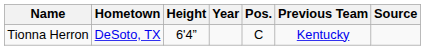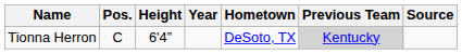columns swapped: Pos. <-> Hometown
Tionna Herron | Previous Team: no background -> lightgrey background
